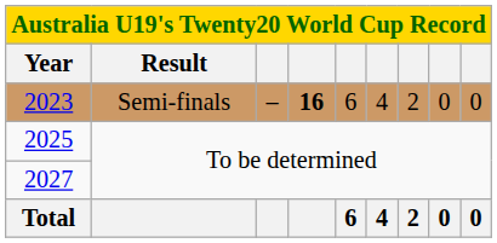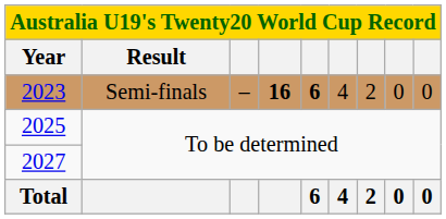2023 | column 5: normal -> bold
